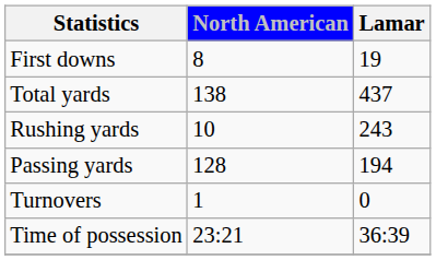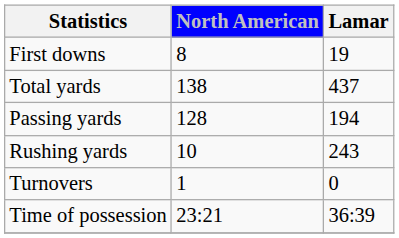rows swapped: Rushing yards <-> Passing yards
